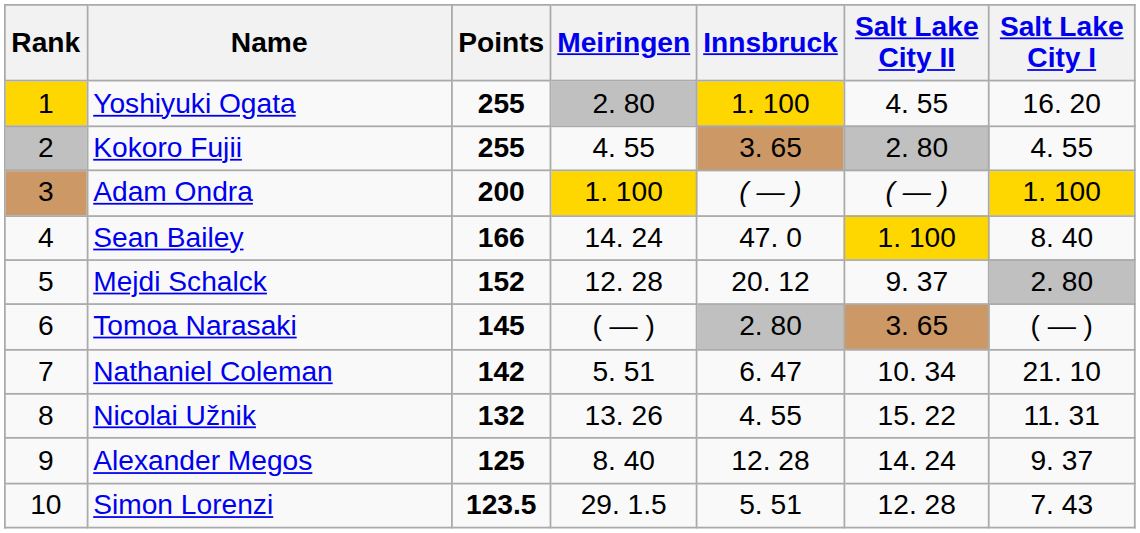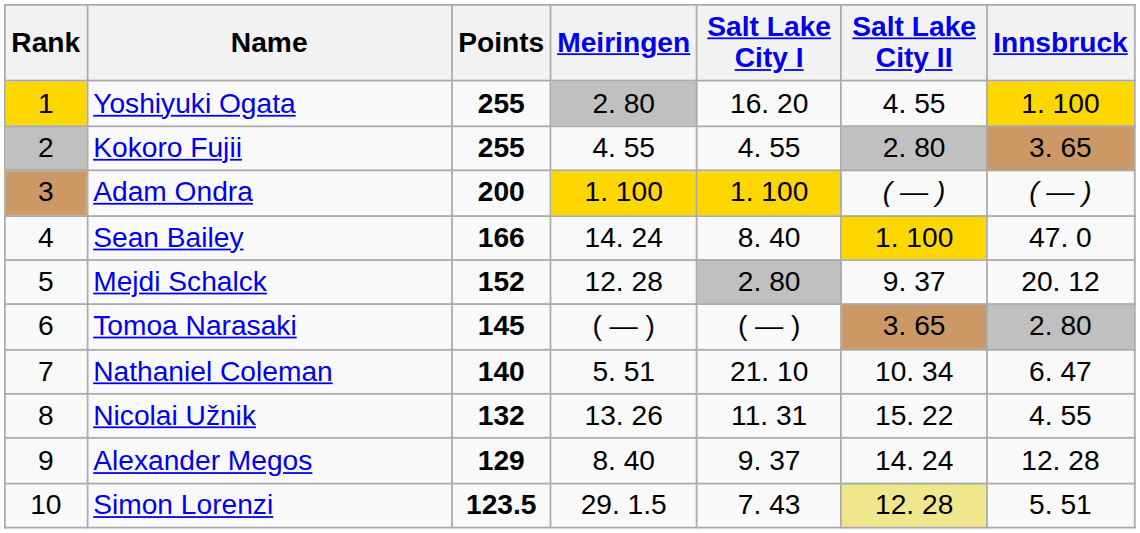columns swapped: Salt Lake City I <-> Innsbruck
Nathaniel Coleman | Points: 142 -> 140
Alexander Megos | Points: 125 -> 129
Simon Lorenzi | Salt Lake City II: no background -> khaki background
